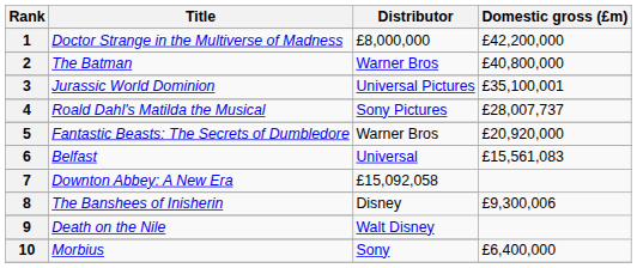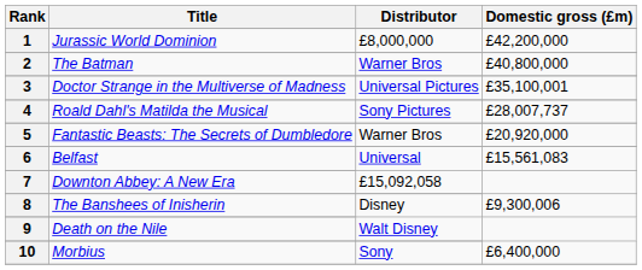1 | Title: Doctor Strange in the Multiverse of Madness -> Jurassic World Dominion
3 | Title: Jurassic World Dominion -> Doctor Strange in the Multiverse of Madness
